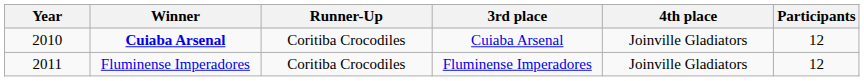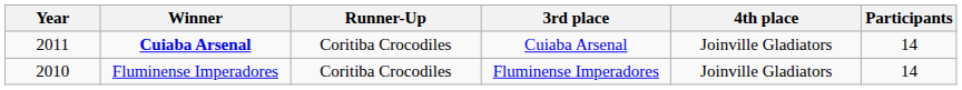row 2 | Year: 2010 -> 2011
row 2 | Participants: 12 -> 14
row 3 | Year: 2011 -> 2010
row 3 | Participants: 12 -> 14
